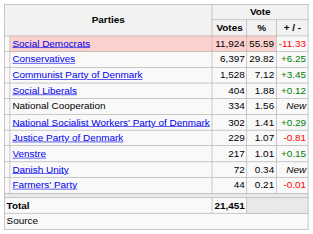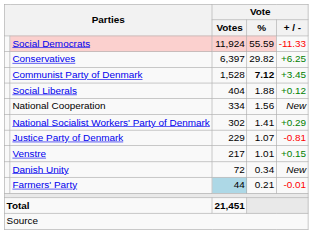Communist Party of Denmark | Vote / %: normal -> bold
Farmers' Party | Vote / Votes: no background -> lightblue background
